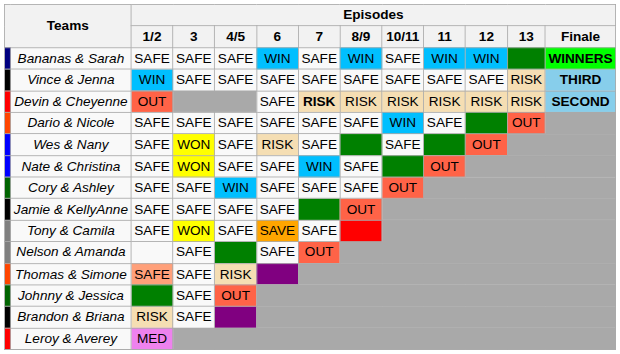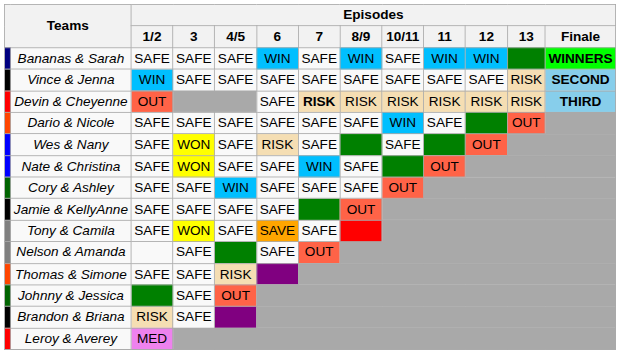Vince & Jenna | Episodes / Finale: THIRD -> SECOND
Devin & Cheyenne | Episodes / Finale: SECOND -> THIRD
Thomas & Simone | Episodes / 1/2: lightsalmon background -> no background
